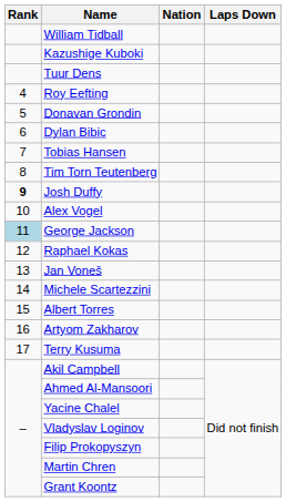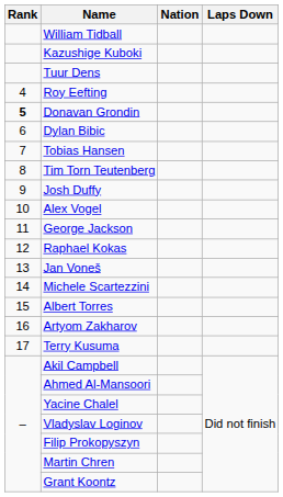Donavan Grondin | Rank: normal -> bold
Josh Duffy | Rank: bold -> normal
George Jackson | Rank: lightblue background -> no background
